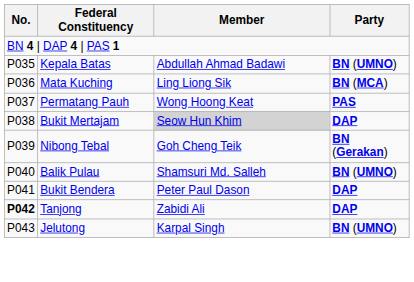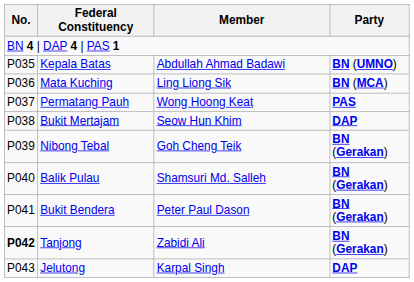Bukit Mertajam | Member: lightgrey background -> no background
Balik Pulau | Party: BN (UMNO) -> BN (Gerakan)
Bukit Bendera | Party: DAP -> BN (Gerakan)
Tanjong | Party: DAP -> BN (Gerakan)
Jelutong | Party: BN (UMNO) -> DAP
